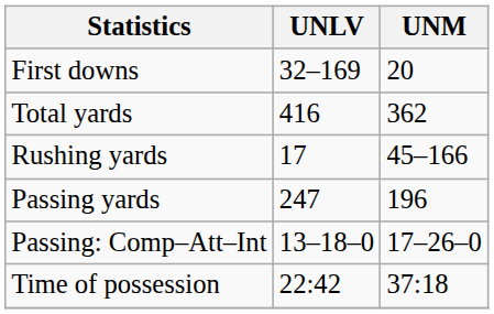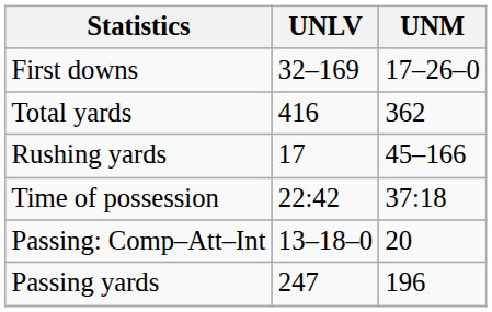First downs | UNM: 20 -> 17–26–0
rows swapped: Passing yards <-> Time of possession
Passing: Comp–Att–Int | UNM: 17–26–0 -> 20
